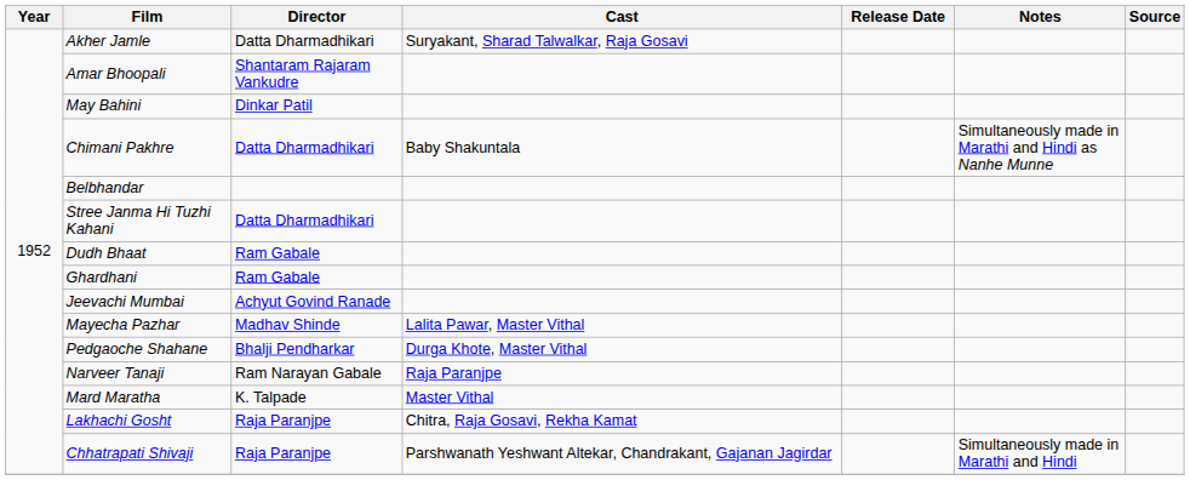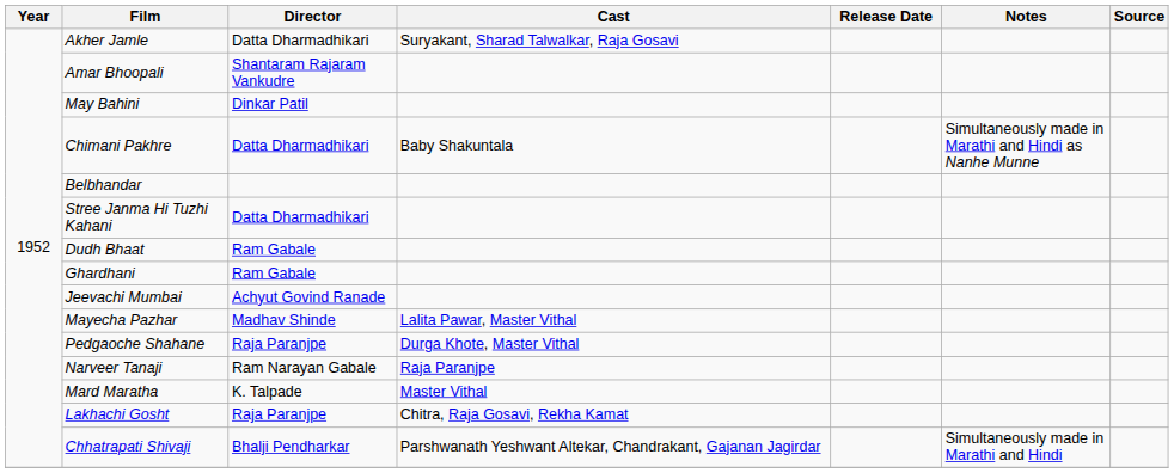Pedgaoche Shahane | Director: Bhalji Pendharkar -> Raja Paranjpe
Chhatrapati Shivaji | Director: Raja Paranjpe -> Bhalji Pendharkar
